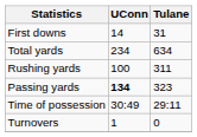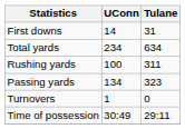Passing yards | UConn: bold -> normal
rows swapped: Turnovers <-> Time of possession
